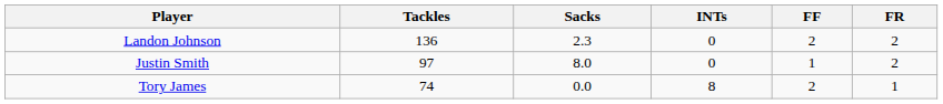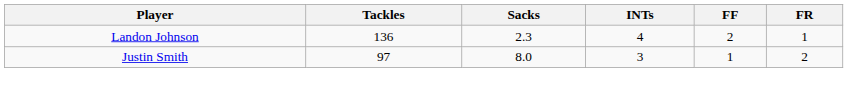Landon Johnson | INTs: 0 -> 4
Landon Johnson | FR: 2 -> 1
Justin Smith | INTs: 0 -> 3
- row: Tory James | 74 | 0.0 | 8 | 2 | 1
